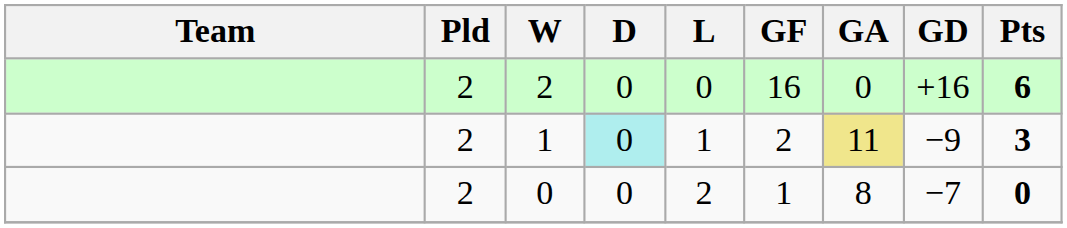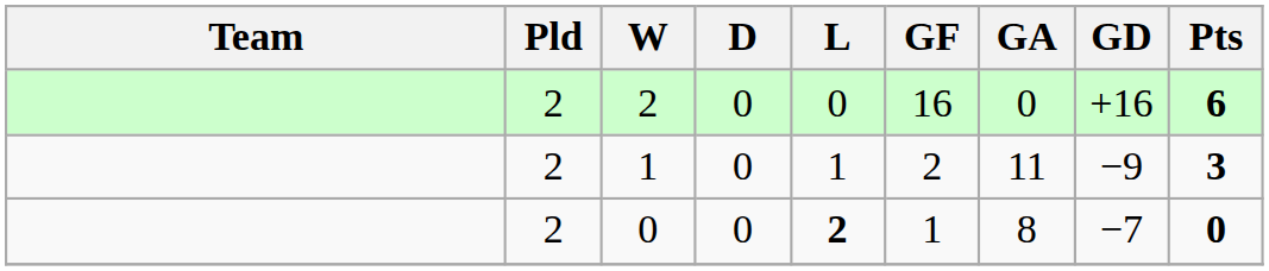row 3 | D: paleturquoise background -> no background
row 3 | GA: khaki background -> no background
row 4 | L: normal -> bold
